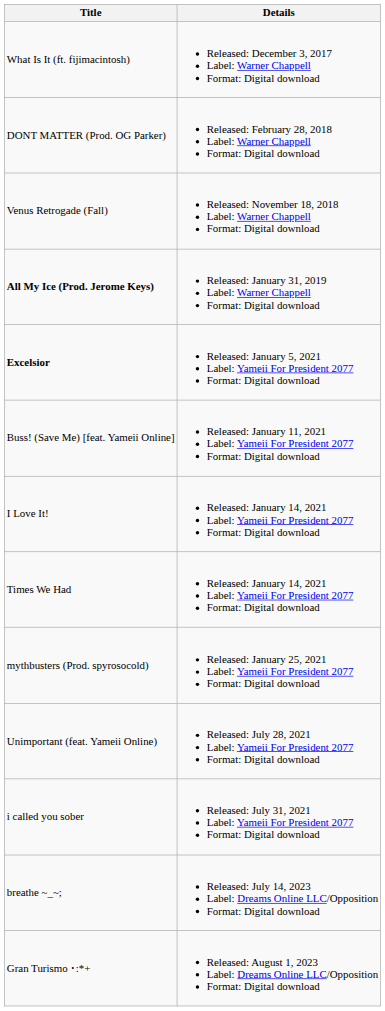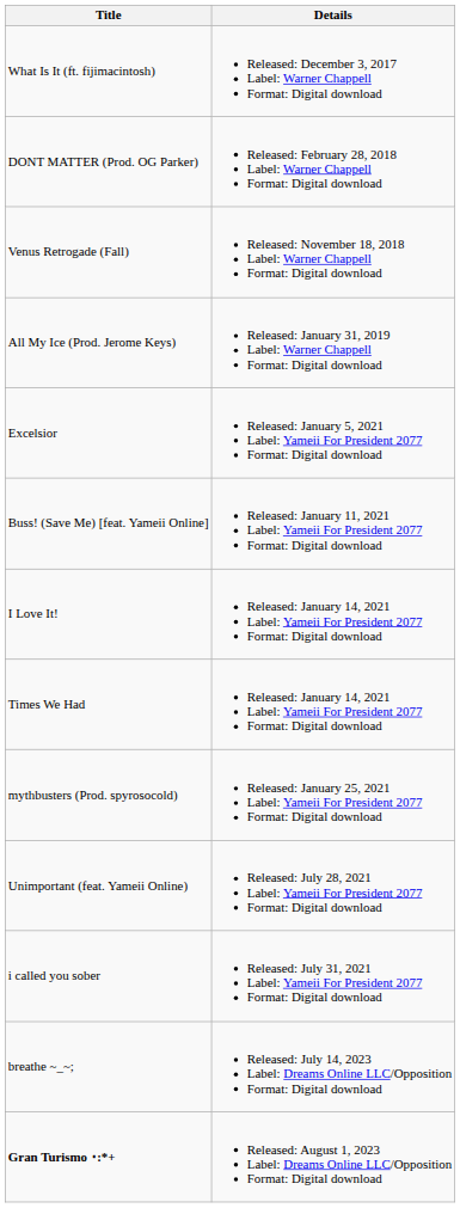All My Ice (Prod. Jerome Keys) | Title: bold -> normal
Excelsior | Title: bold -> normal
Gran Turismo ･:*+ | Title: normal -> bold
